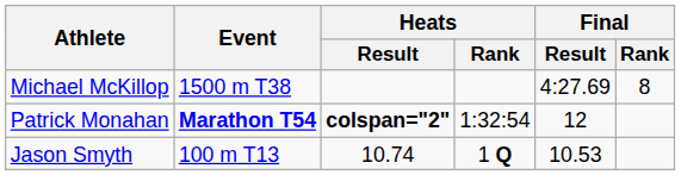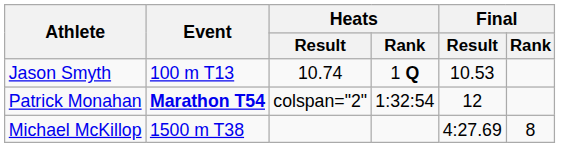rows swapped: Michael McKillop <-> Jason Smyth
Patrick Monahan | Heats / Result: bold -> normal
